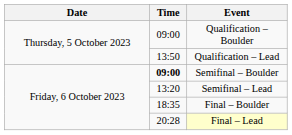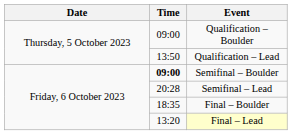Semifinal – Lead | Time: 13:20 -> 20:28
Final – Lead | Time: 20:28 -> 13:20
